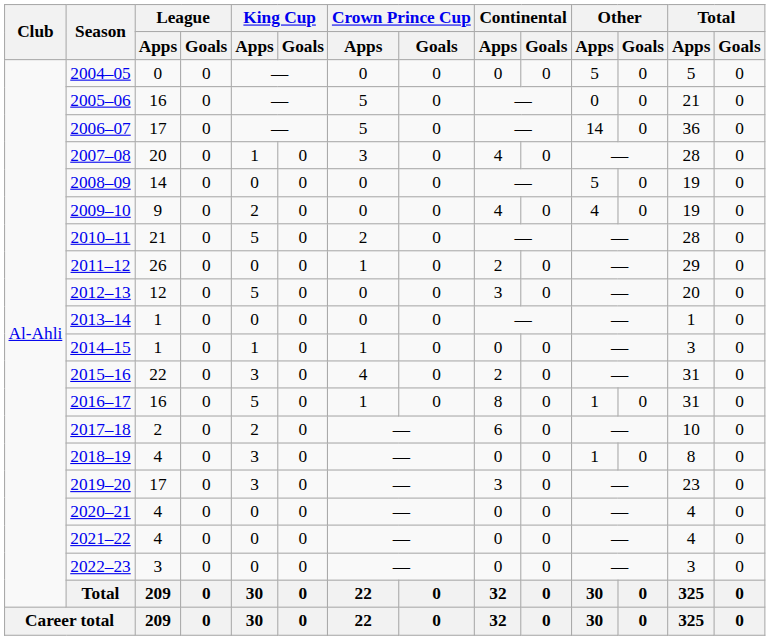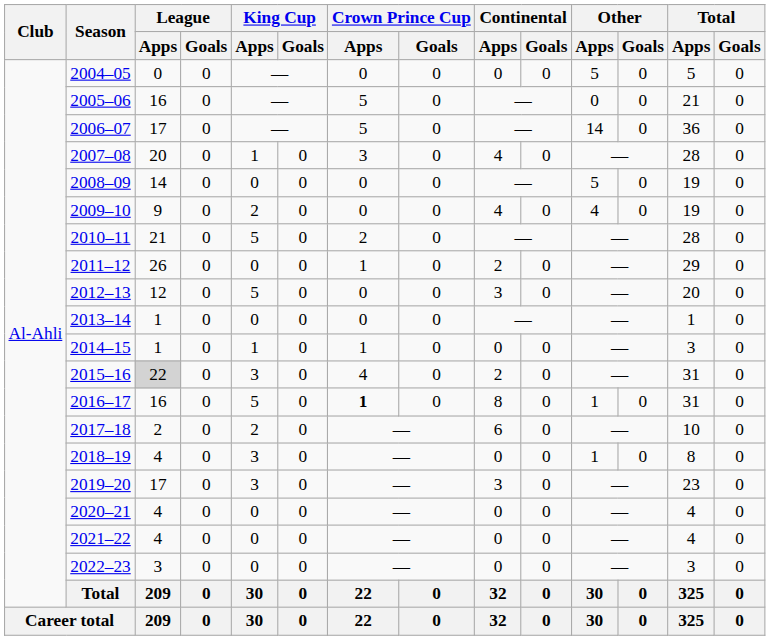2015–16 | League / Apps: no background -> lightgrey background
2016–17 | Crown Prince Cup / Apps: normal -> bold
